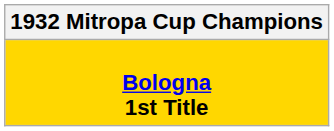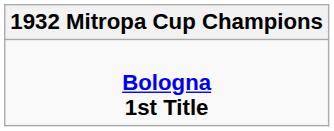row 2 | column 1: gold background -> no background
